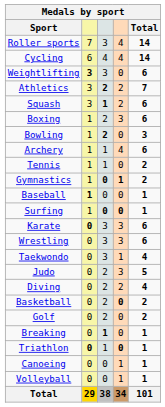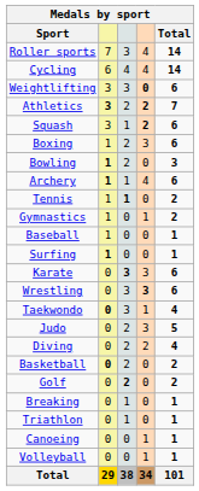Weightlifting | column 2: bold -> normal
Weightlifting | column 4: normal -> bold
Athletics | column 2: normal -> bold
Athletics | column 3: bold -> normal
Athletics | column 4: normal -> bold
Squash | column 3: bold -> normal
Squash | column 4: normal -> bold
Bowling | column 2: normal -> bold
Bowling | column 3: bold -> normal
Archery | column 2: normal -> bold
Tennis | column 3: normal -> bold
Gymnastics | column 3: bold -> normal
Gymnastics | column 4: bold -> normal
Baseball | column 2: bold -> normal
Surfing | column 2: normal -> bold
Surfing | column 3: bold -> normal
Surfing | column 4: bold -> normal
Karate | column 2: bold -> normal
Karate | column 3: normal -> bold
Wrestling | column 4: normal -> bold
Taekwondo | column 2: normal -> bold
Basketball | column 2: normal -> bold
Basketball | column 4: bold -> normal
Golf | column 3: normal -> bold
Breaking | column 3: bold -> normal
Triathlon | column 2: bold -> normal
Triathlon | column 4: bold -> normal
